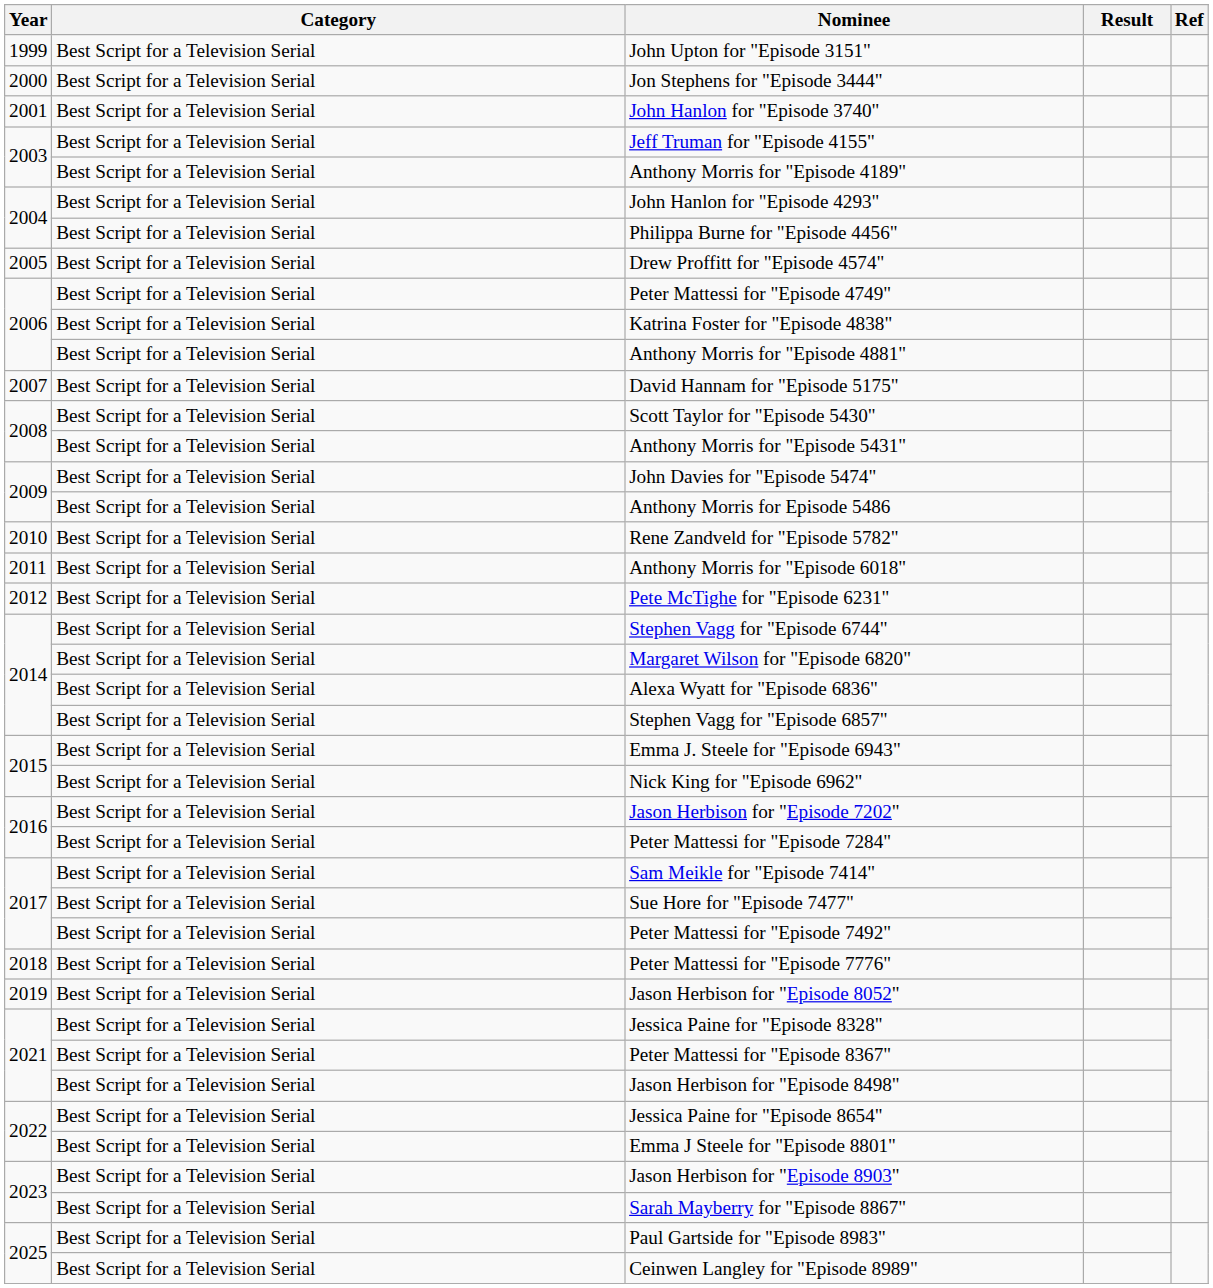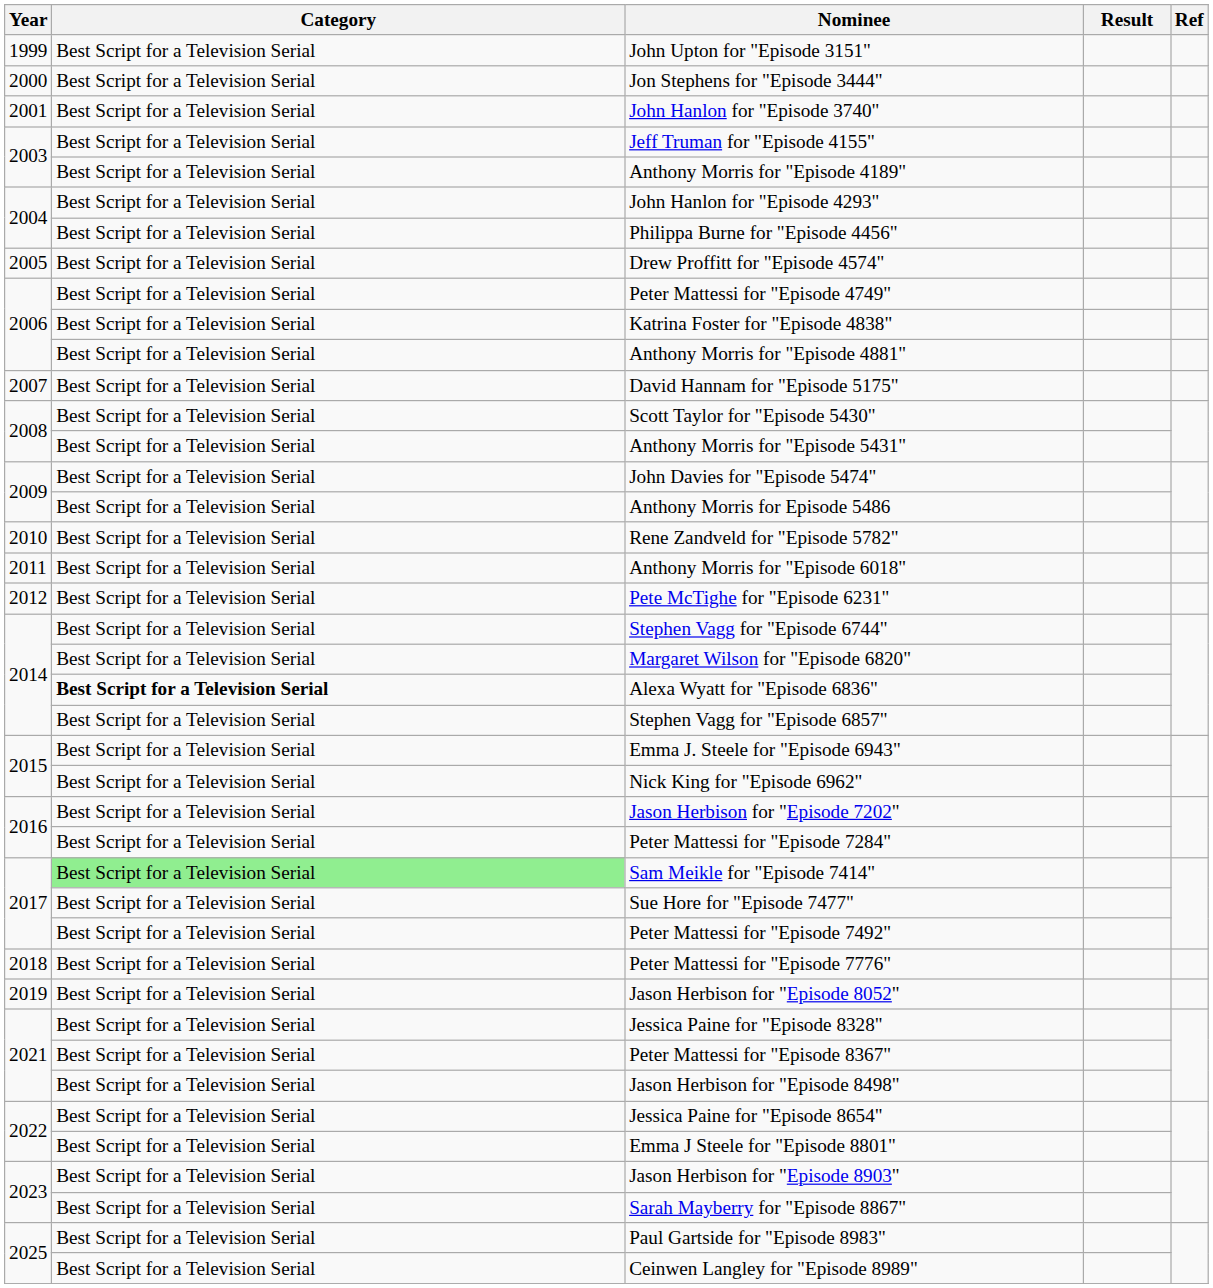Alexa Wyatt for "Episode 6836" | Category: normal -> bold
Sam Meikle for "Episode 7414" | Category: no background -> lightgreen background
